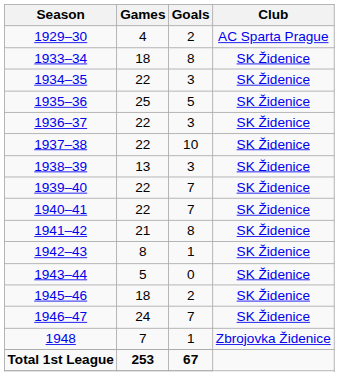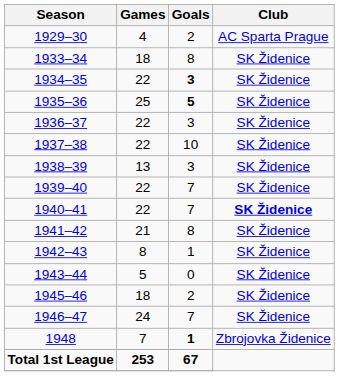1934–35 | Goals: normal -> bold
1935–36 | Goals: normal -> bold
1940–41 | Club: normal -> bold
1948 | Goals: normal -> bold
